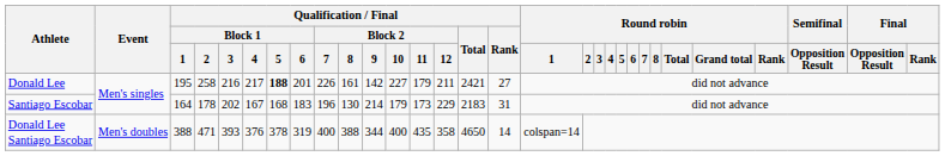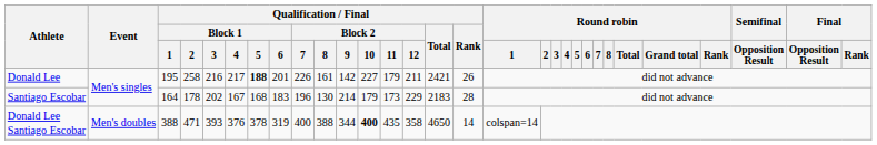Donald Lee | Qualification / Final / Rank: 27 -> 26
Santiago Escobar | Qualification / Final / Rank: 31 -> 28
Donald Lee Santiago Escobar | Qualification / Final / Block 2 / 10: normal -> bold
